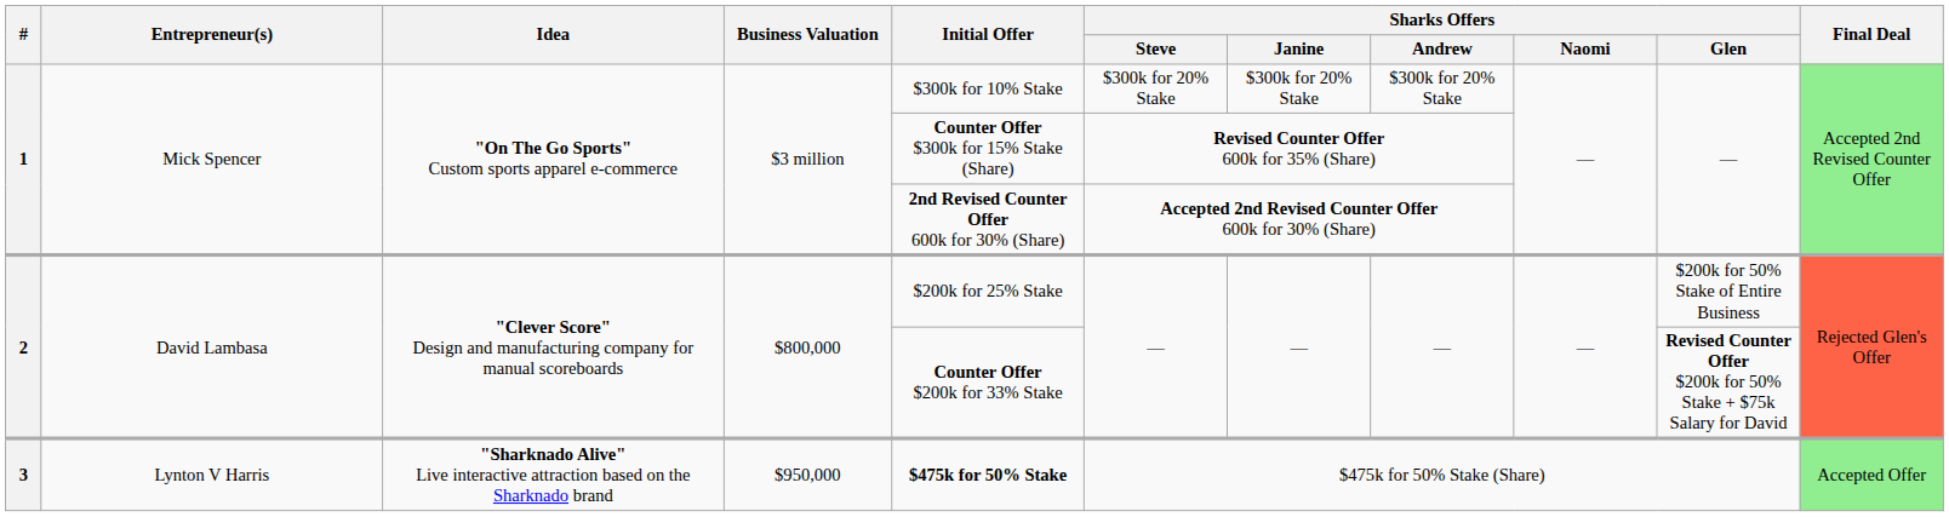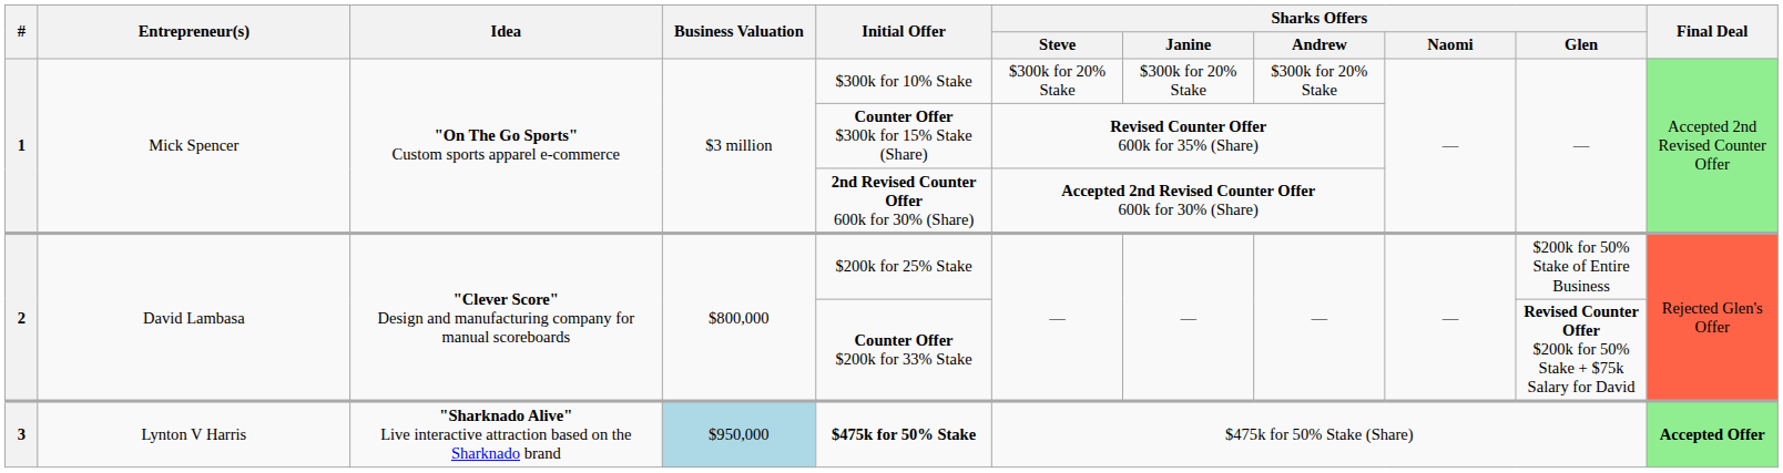3 | Business Valuation: no background -> lightblue background
3 | Final Deal: normal -> bold
